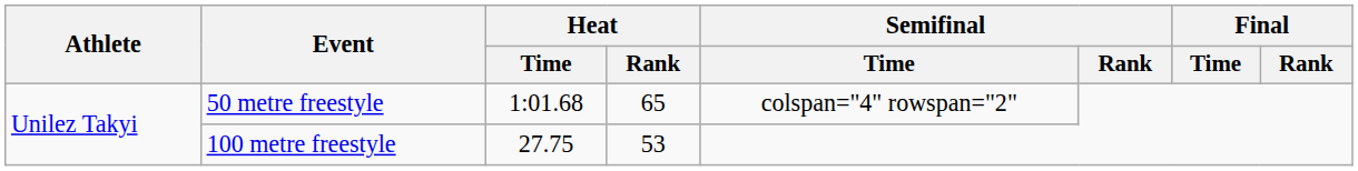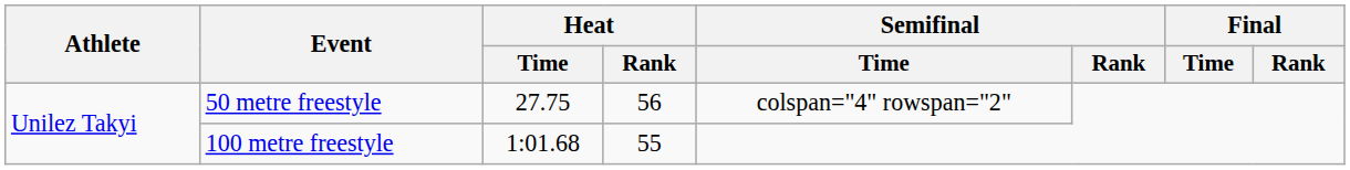50 metre freestyle | Heat / Time: 1:01.68 -> 27.75
50 metre freestyle | Heat / Rank: 65 -> 56
100 metre freestyle | Heat / Time: 27.75 -> 1:01.68
100 metre freestyle | Heat / Rank: 53 -> 55
